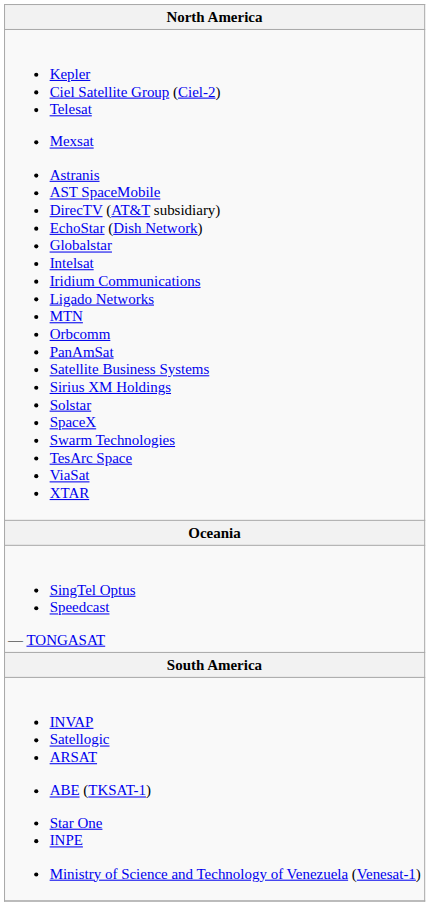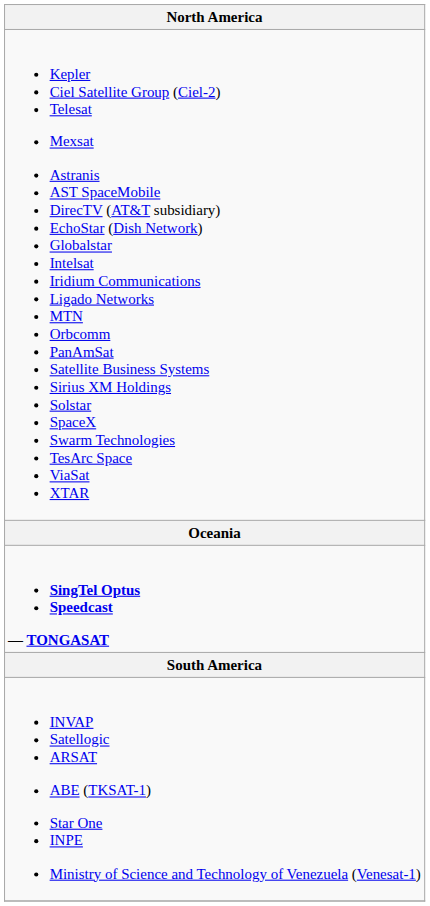row 4 | column 1: normal -> bold
